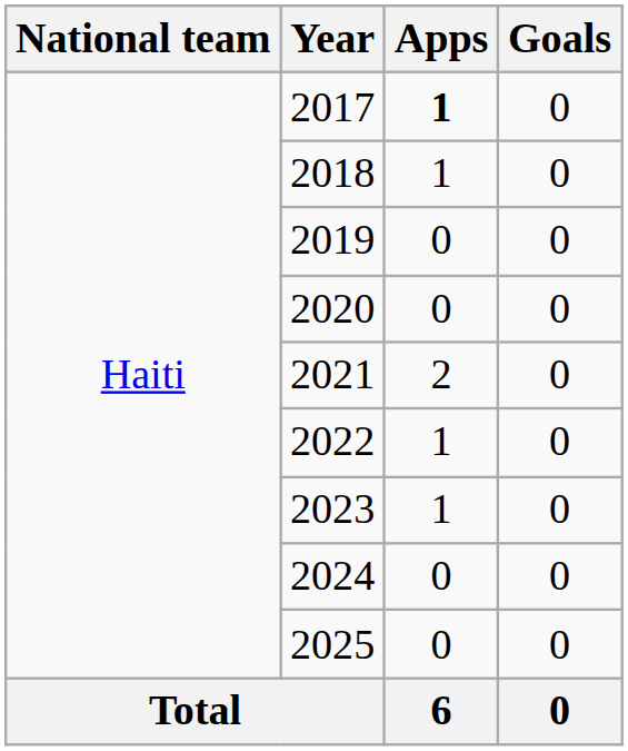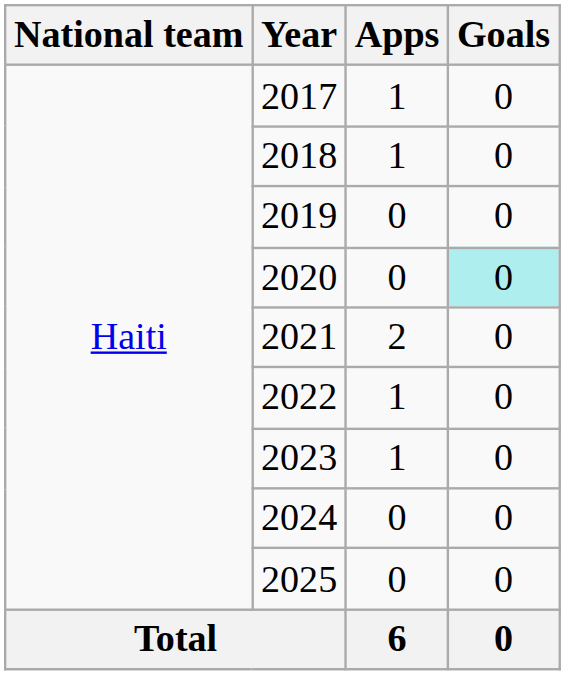2017 | Apps: bold -> normal
2020 | Goals: no background -> paleturquoise background
